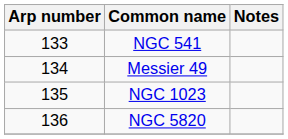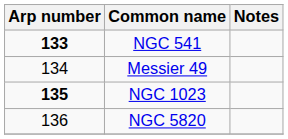NGC 541 | Arp number: normal -> bold
NGC 1023 | Arp number: normal -> bold
